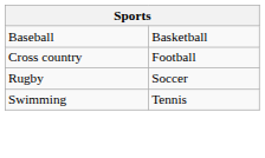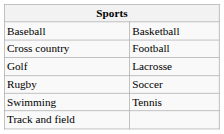+ row: Golf | Lacrosse
+ row: Track and field
